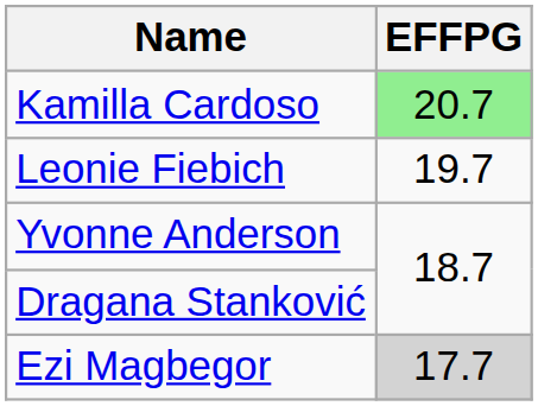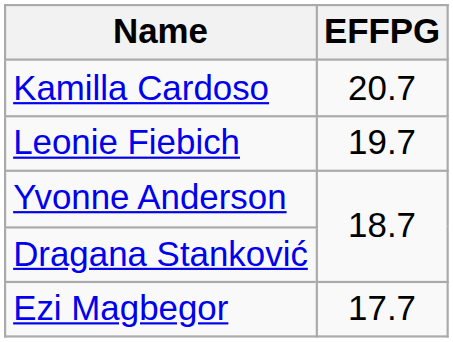Kamilla Cardoso | EFFPG: lightgreen background -> no background
Ezi Magbegor | EFFPG: lightgrey background -> no background
